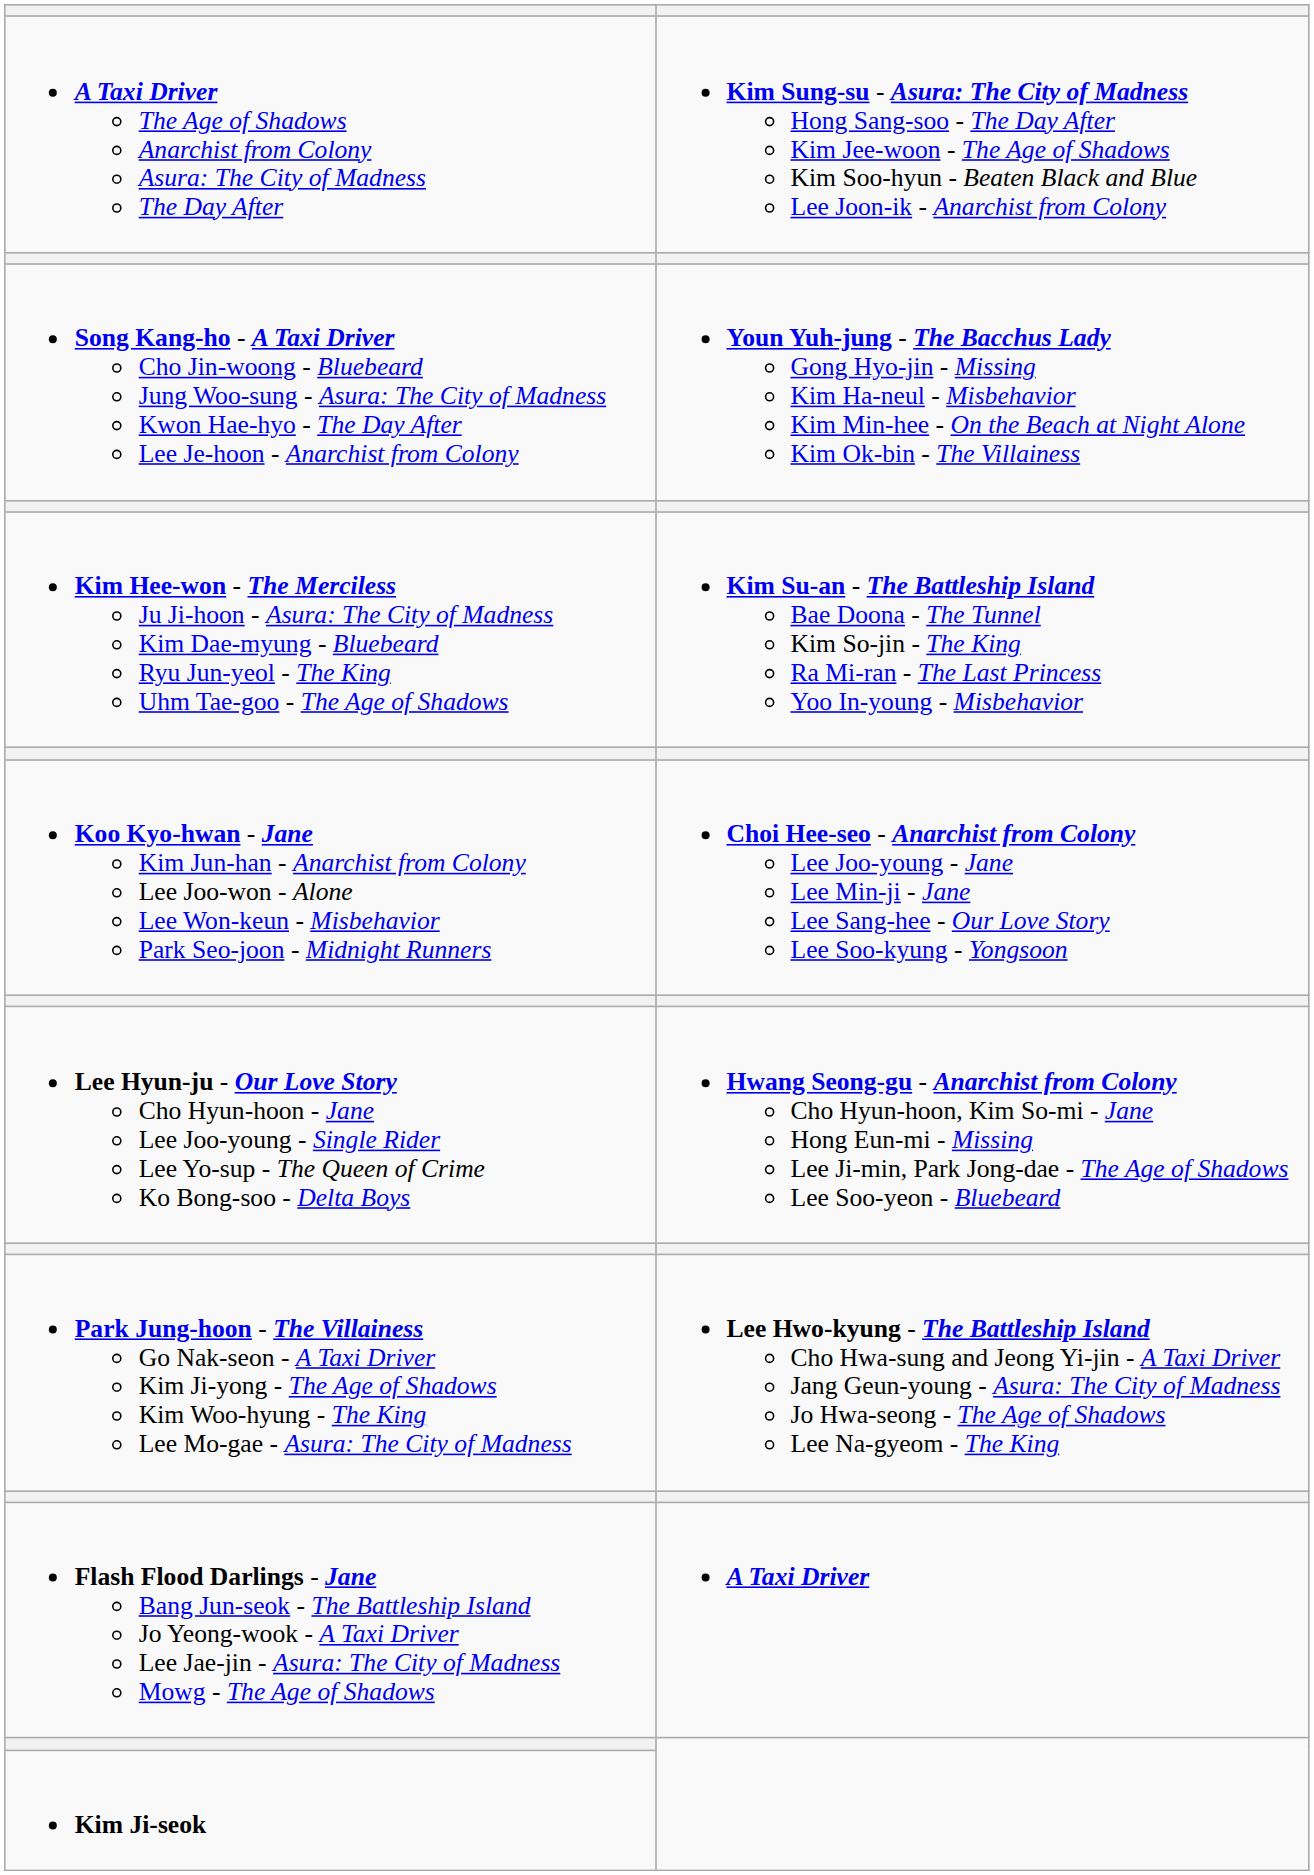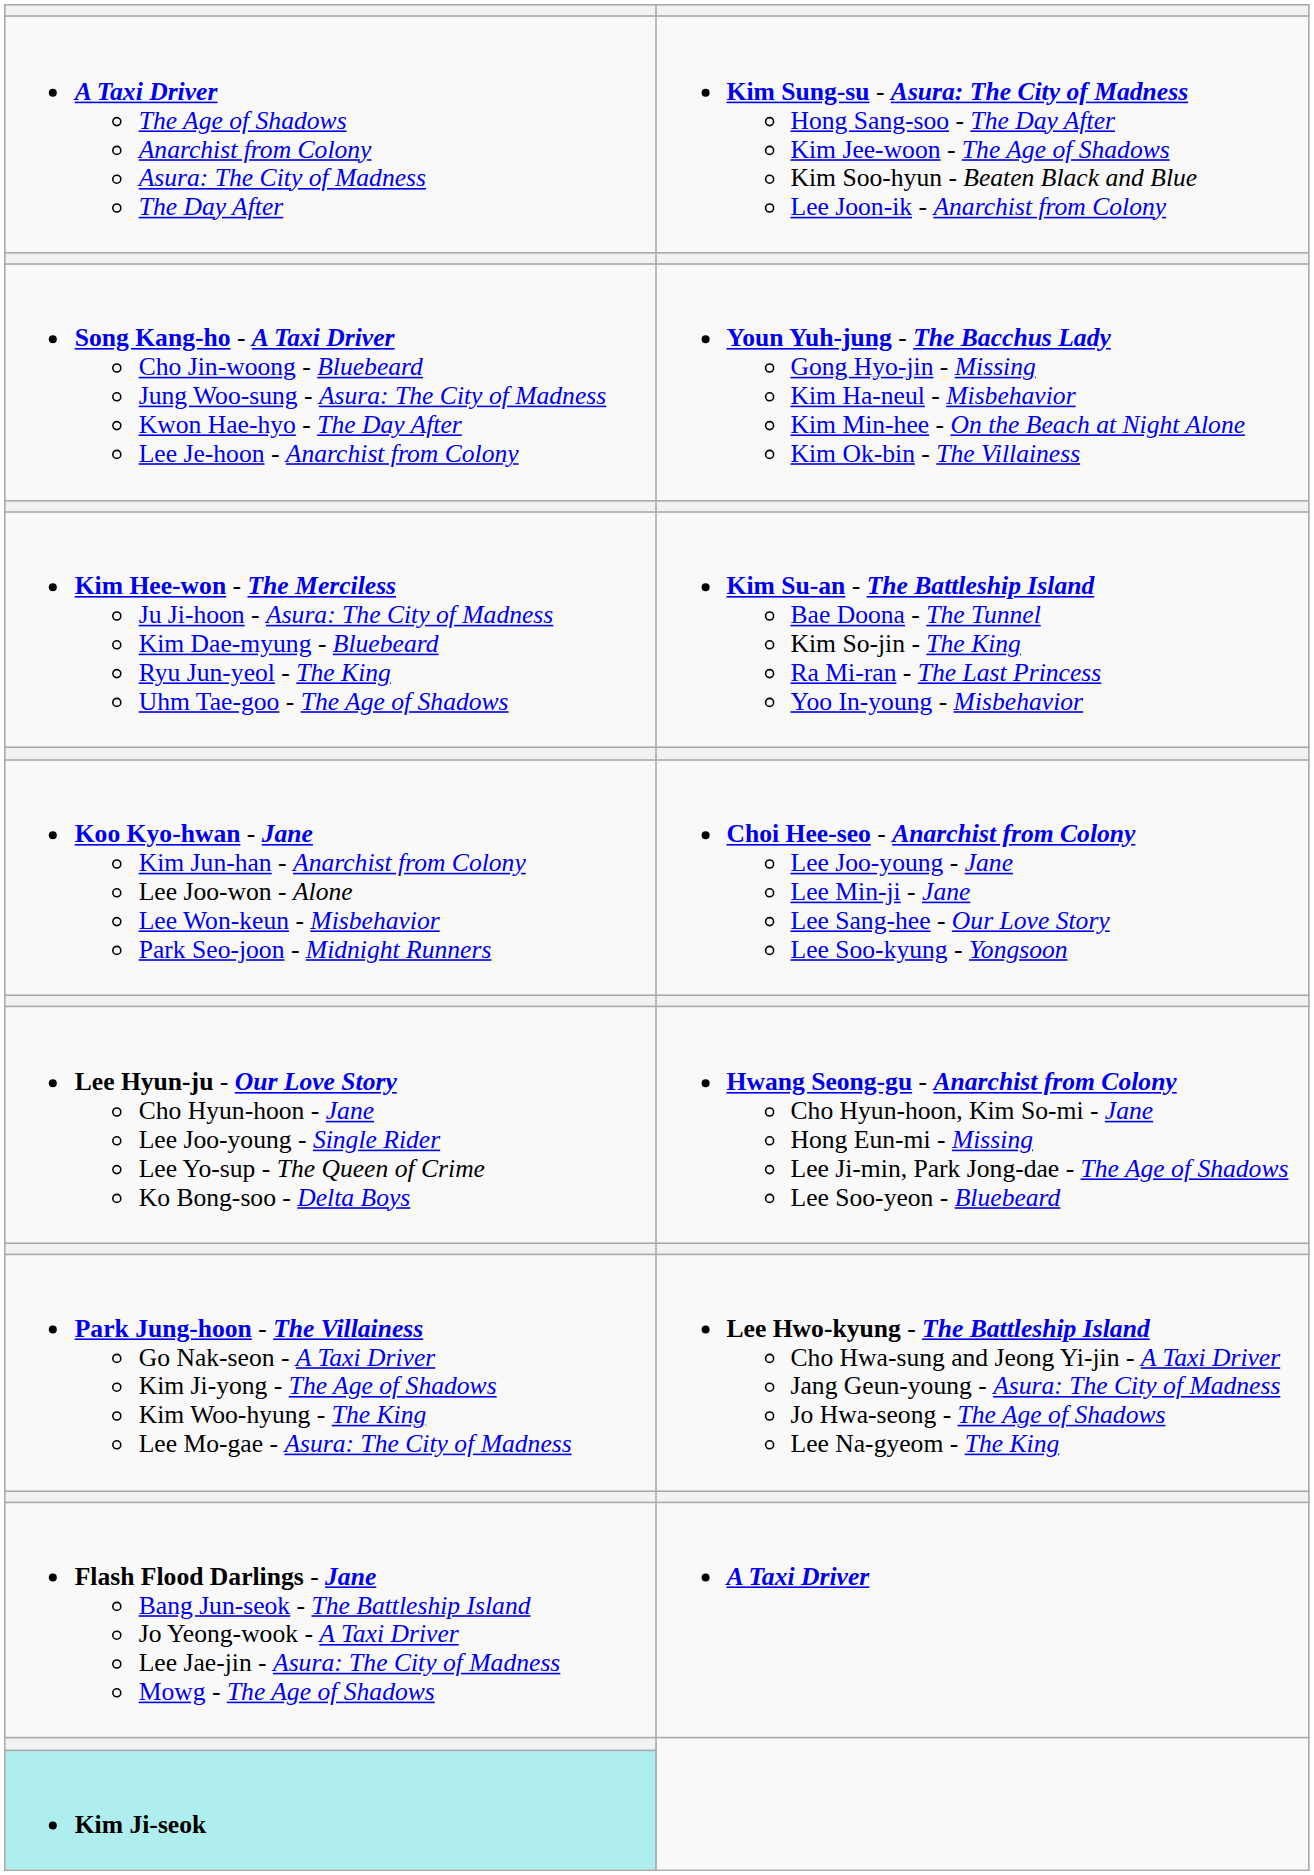Kim Ji-seok | column 1: no background -> paleturquoise background
